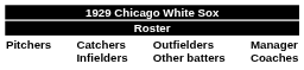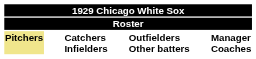Pitchers | column 1: no background -> khaki background
